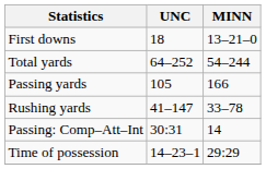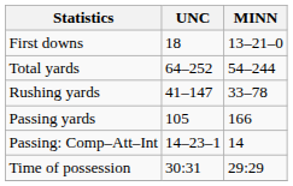rows swapped: Rushing yards <-> Passing yards
Passing: Comp–Att–Int | UNC: 30:31 -> 14–23–1
Time of possession | UNC: 14–23–1 -> 30:31
